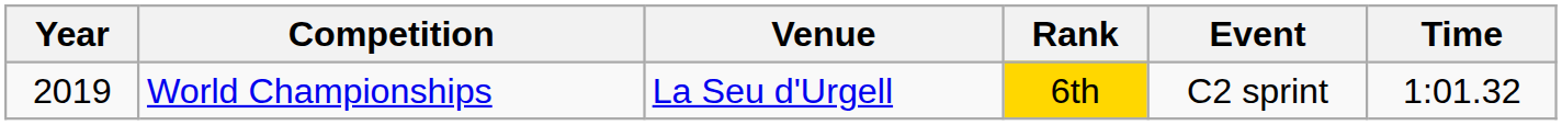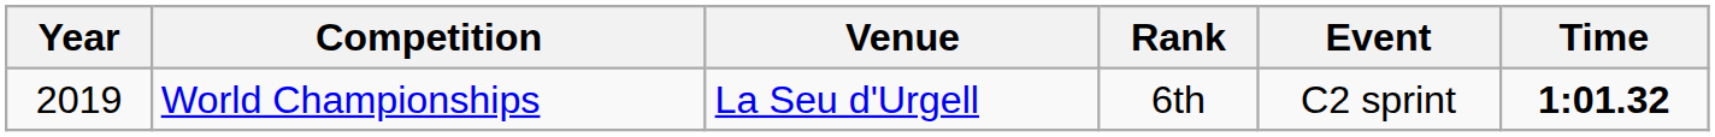World Championships | Rank: gold background -> no background
World Championships | Time: normal -> bold
